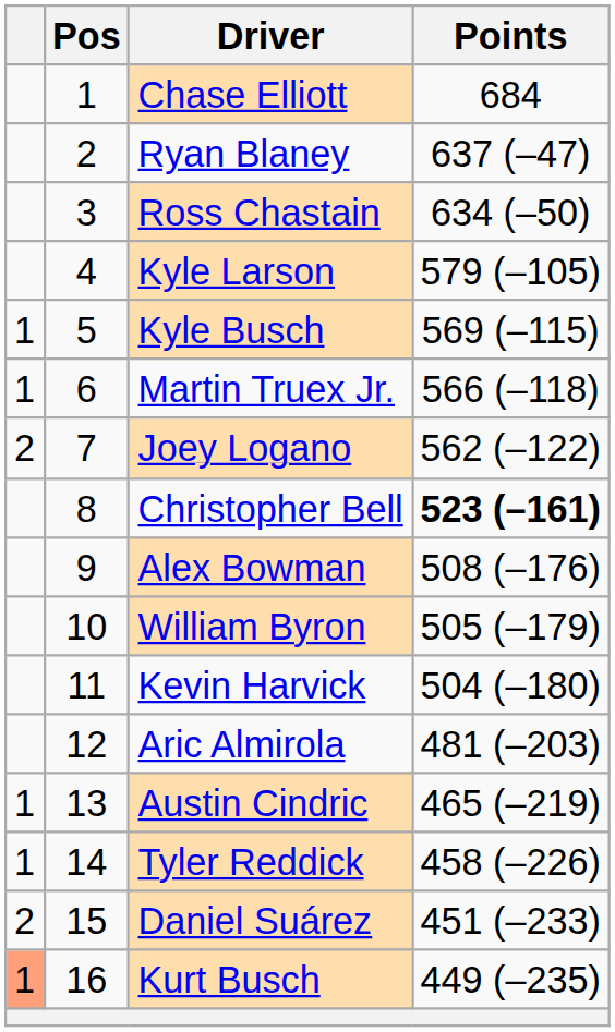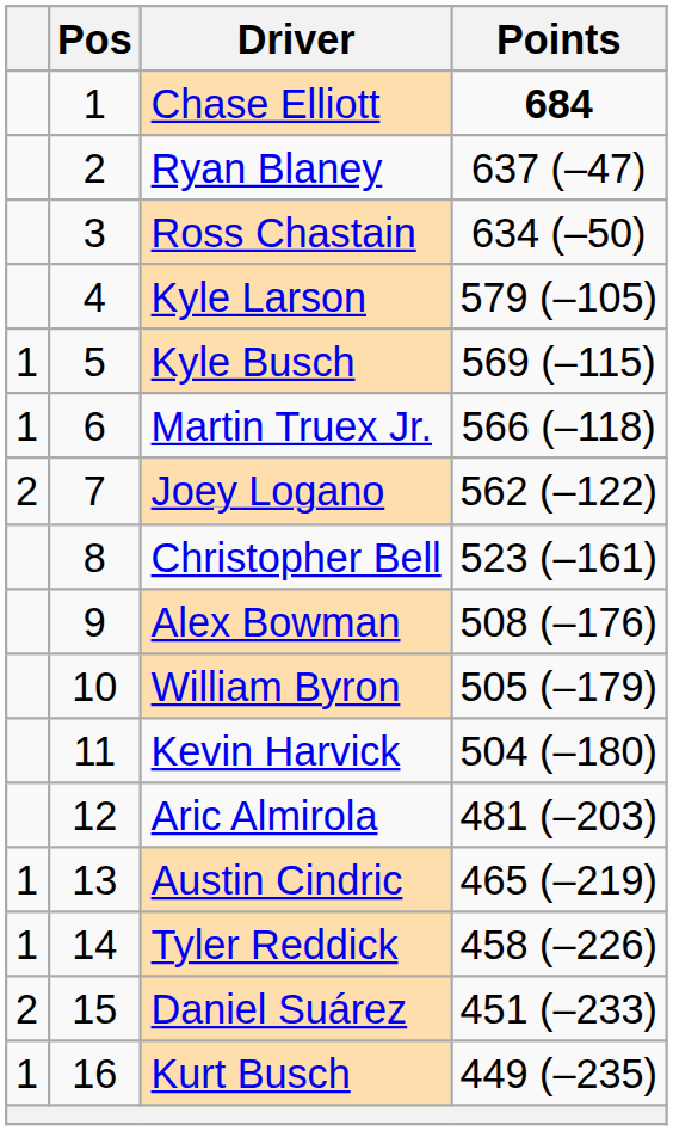Chase Elliott | Points: normal -> bold
Christopher Bell | Points: bold -> normal
Kurt Busch | column 1: lightsalmon background -> no background
